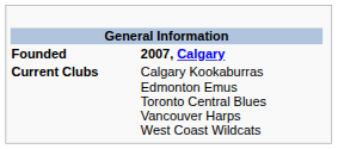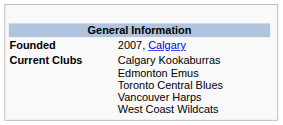Founded | column 2: bold -> normal
